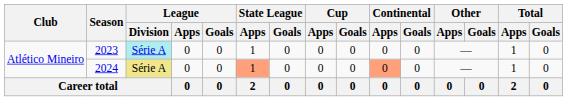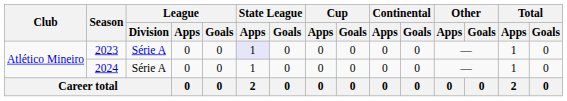2023 | League / Division: paleturquoise background -> no background
2023 | State League / Apps: no background -> lavender background
2024 | League / Division: khaki background -> no background
2024 | State League / Apps: lightsalmon background -> no background
2024 | Continental / Apps: lightsalmon background -> no background
